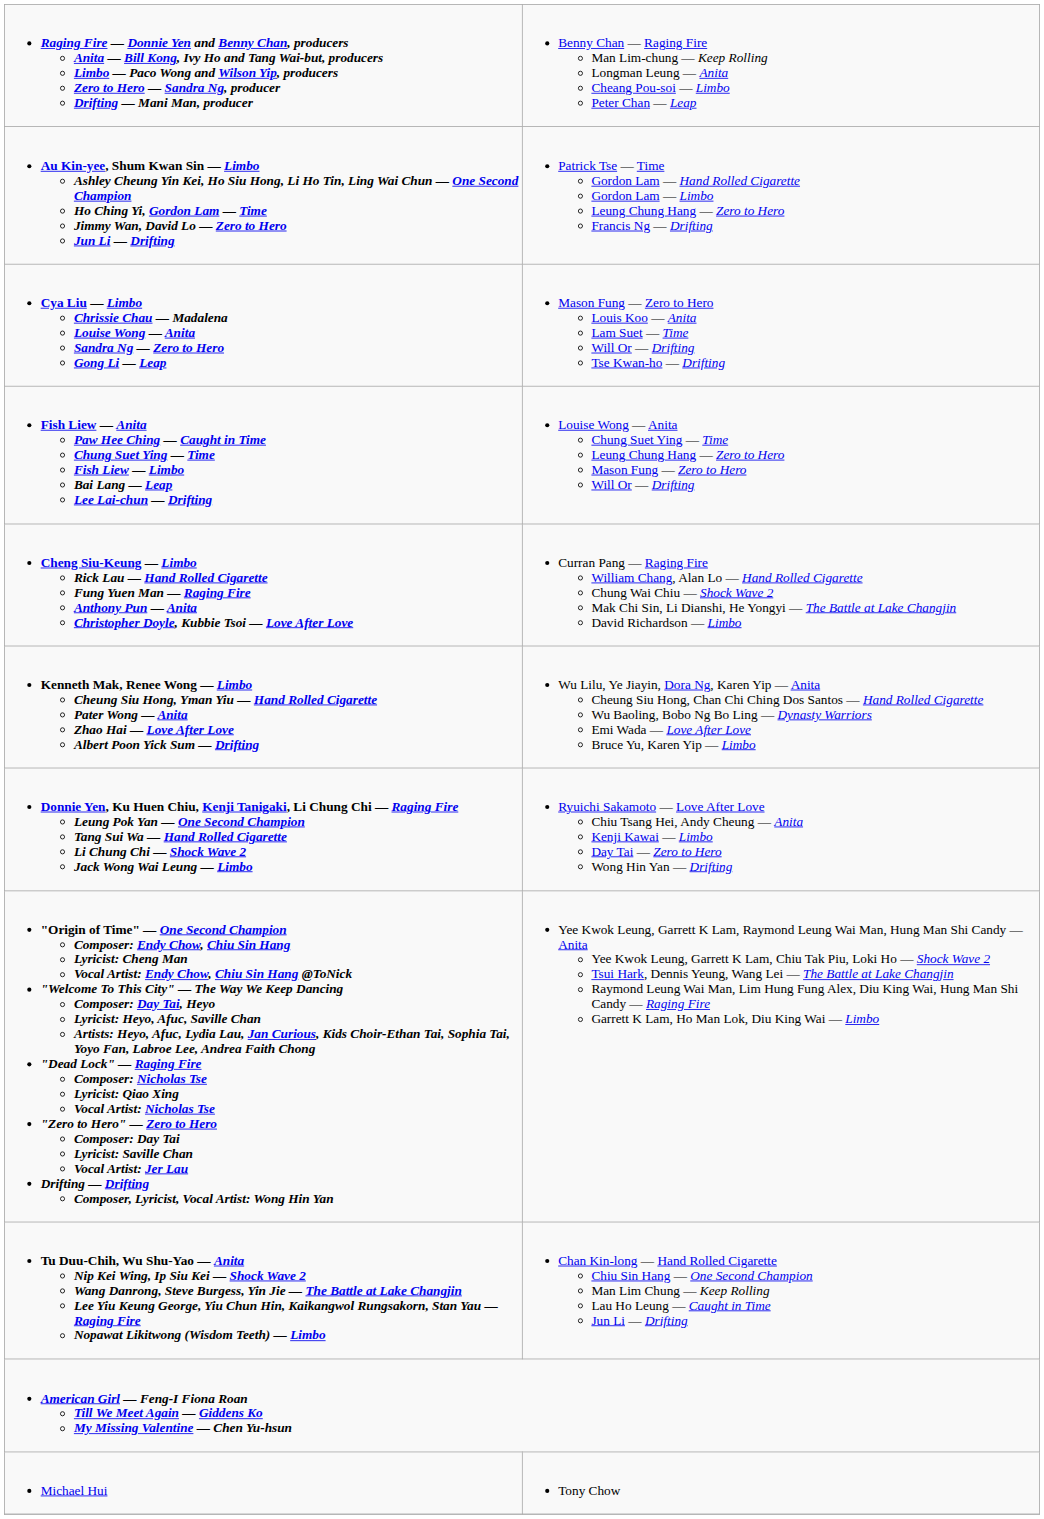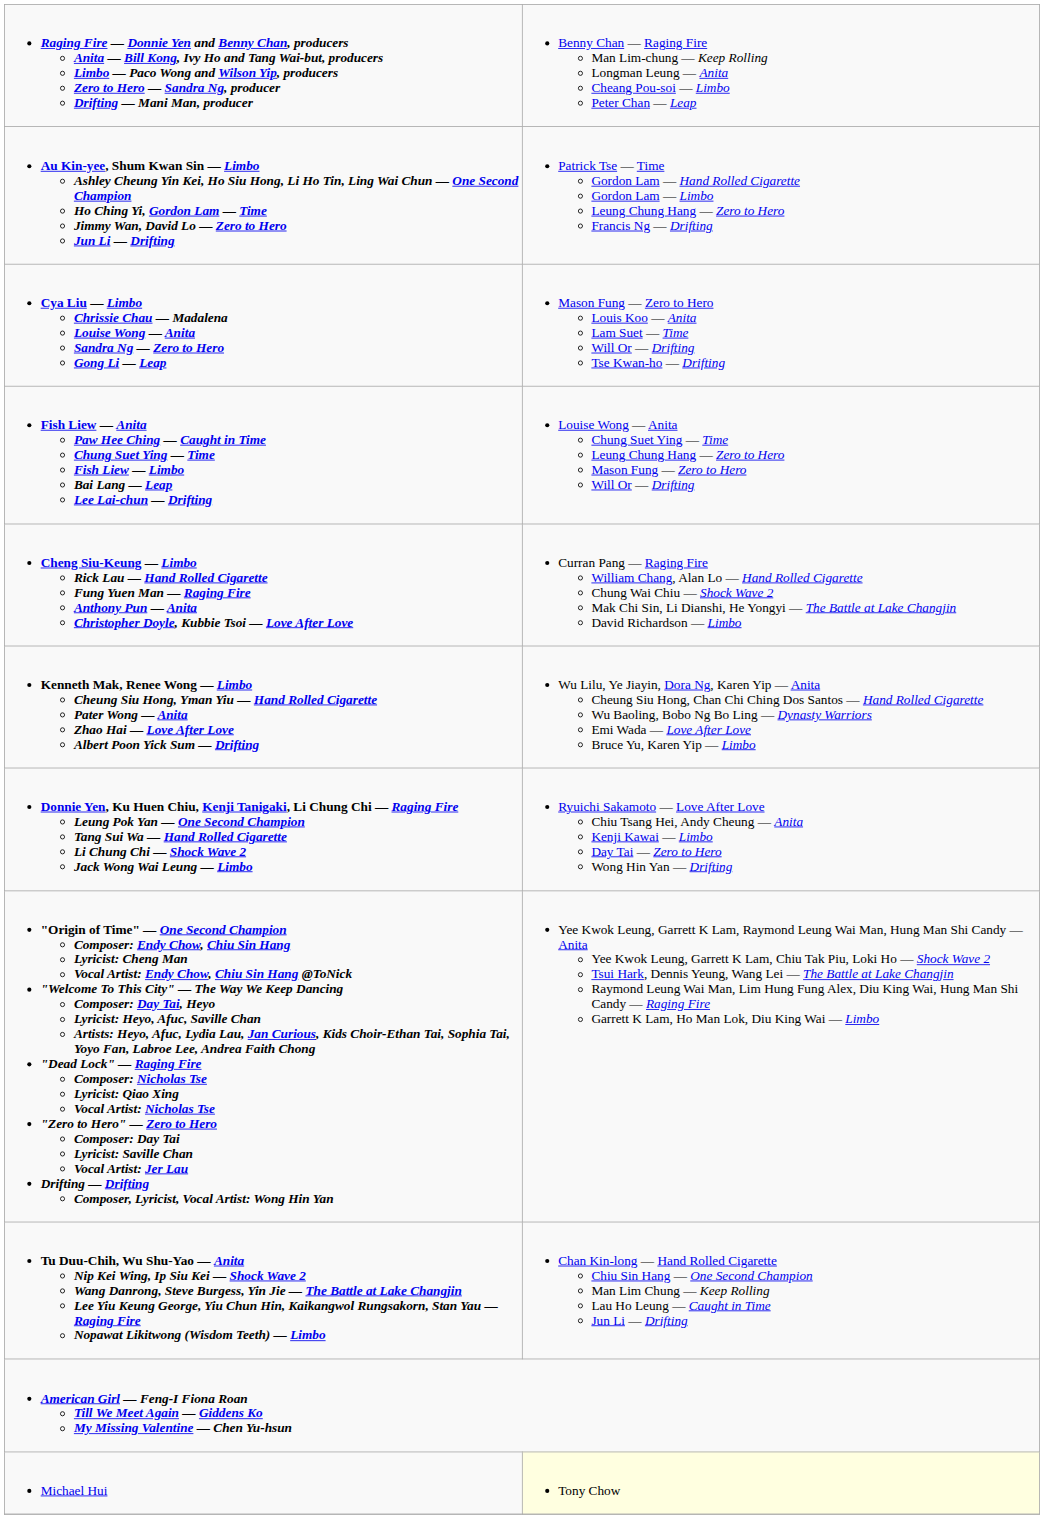Michael Hui | column 2: no background -> lightyellow background
